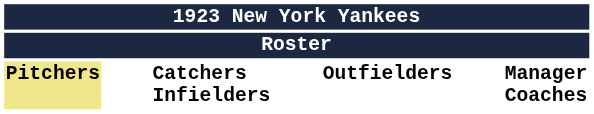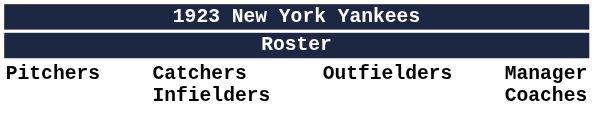Pitchers | column 1: khaki background -> no background
